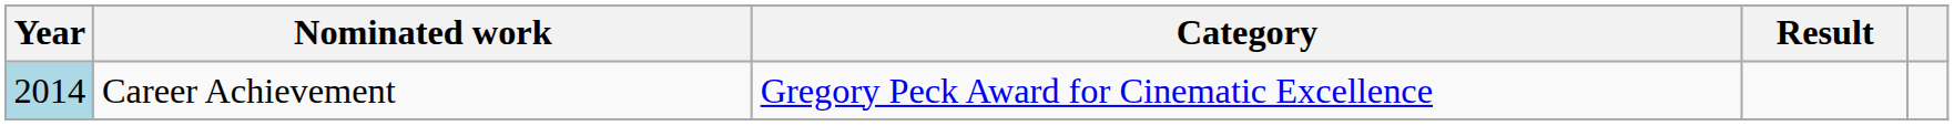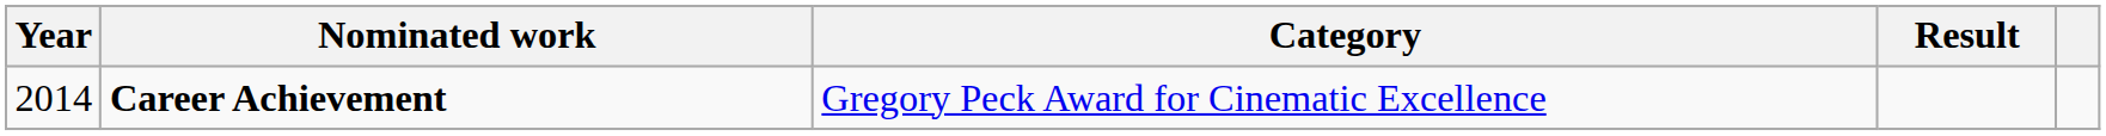row 2 | Year: lightblue background -> no background
row 2 | Nominated work: normal -> bold
